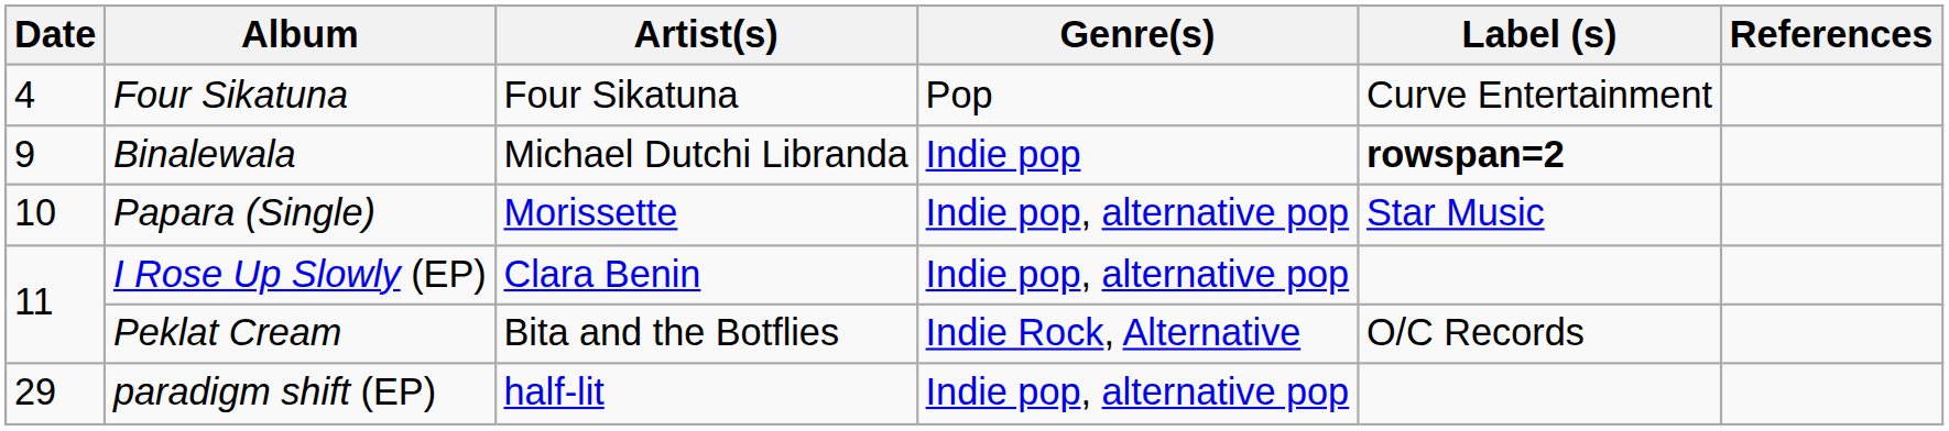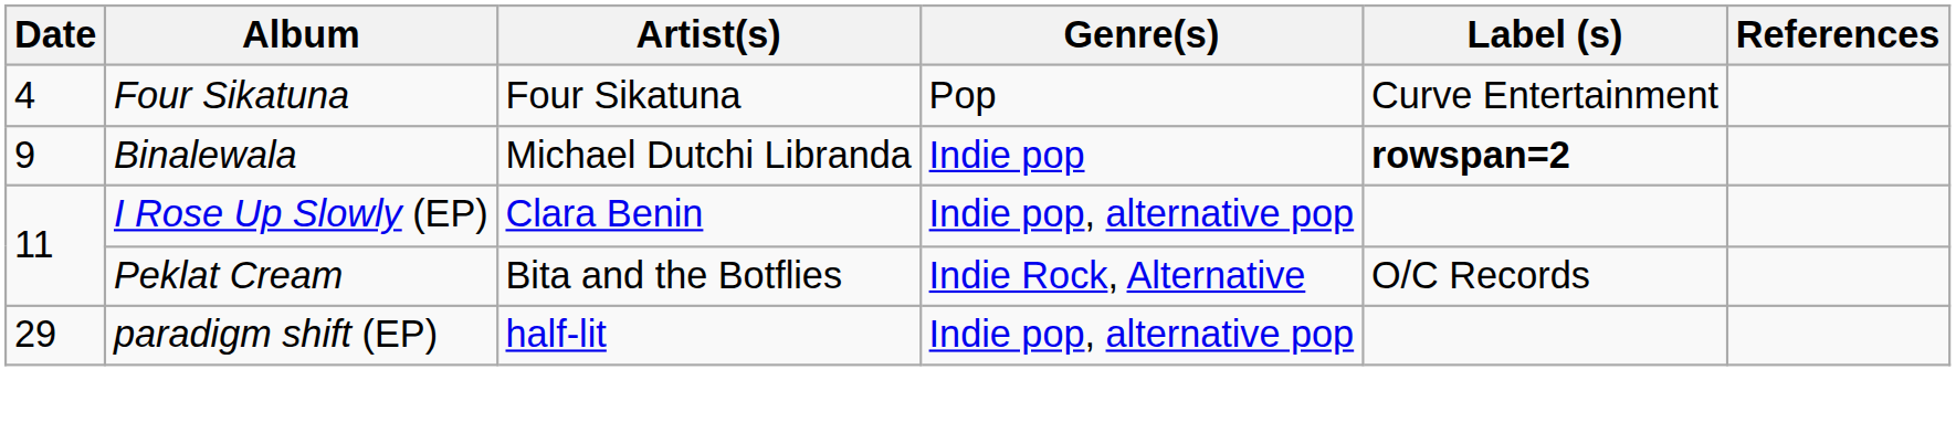- row: 10 | Papara (Single) | Morissette | Indie pop, alternative pop | Star Music
